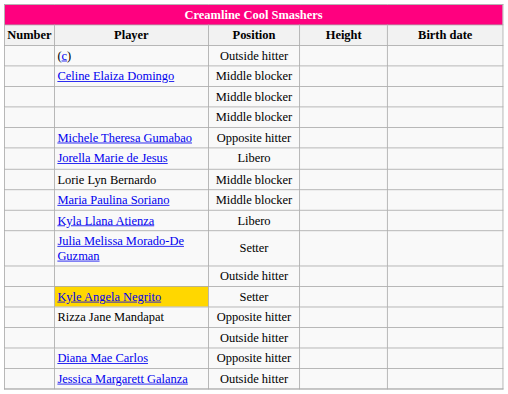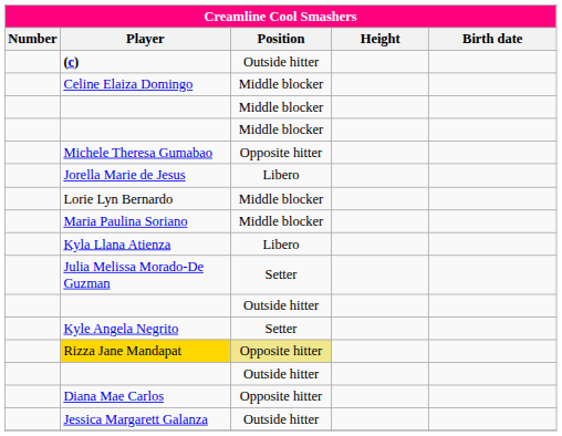(c) | Player: normal -> bold
Kyle Angela Negrito | Player: gold background -> no background
Rizza Jane Mandapat | Player: no background -> gold background
Rizza Jane Mandapat | Position: no background -> khaki background
